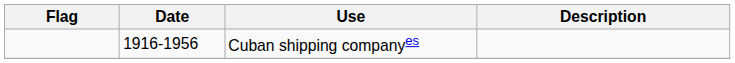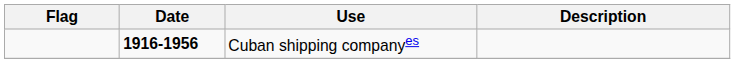Cuban shipping companyes | Date: normal -> bold
